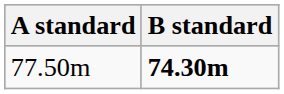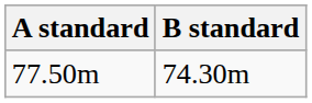77.50m | B standard: bold -> normal
